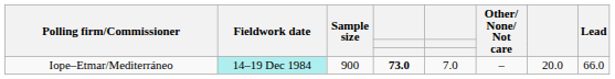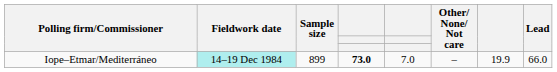Iope–Etmar/Mediterráneo | Sample size: 900 -> 899
Iope–Etmar/Mediterráneo | column 7: 20.0 -> 19.9
